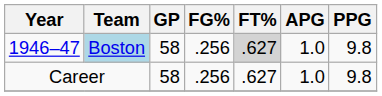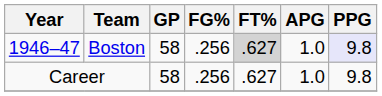1946–47 | Team: lightblue background -> no background
1946–47 | PPG: no background -> lavender background
